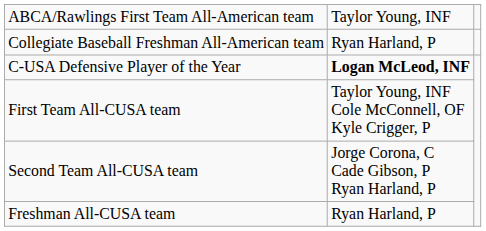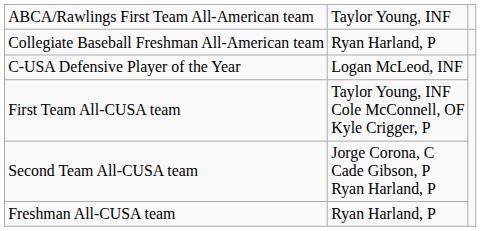C-USA Defensive Player of the Year | column 2: bold -> normal
